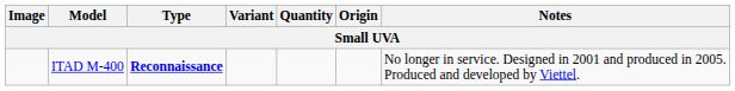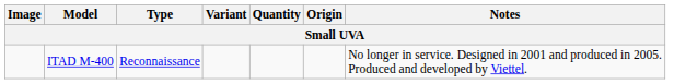ITAD M-400 | Type: bold -> normal
